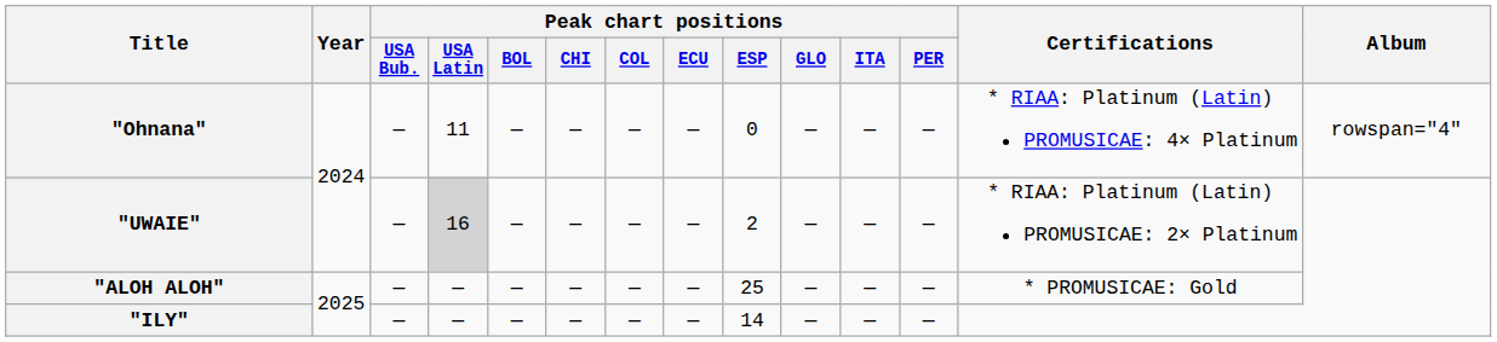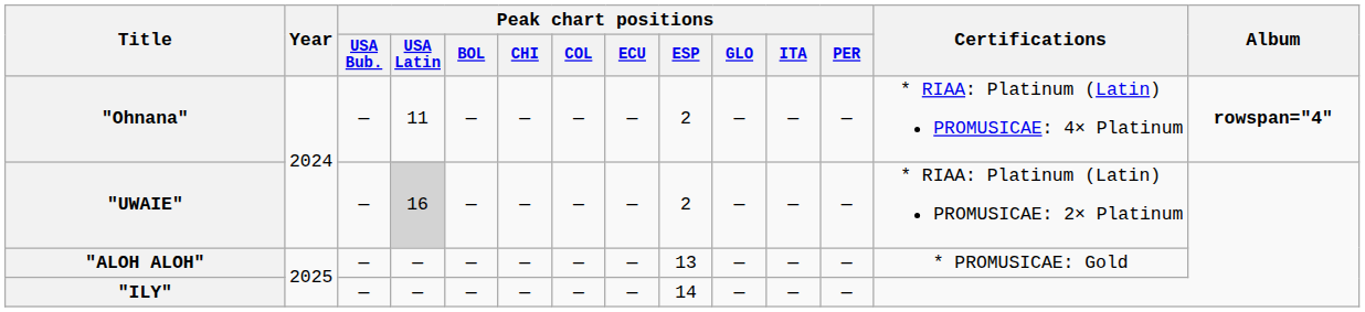"Ohnana" | Peak chart positions / ESP: 0 -> 2
"Ohnana" | Album: normal -> bold
"ALOH ALOH" | Peak chart positions / ESP: 25 -> 13
